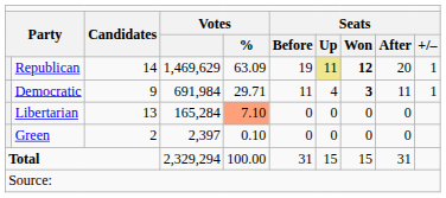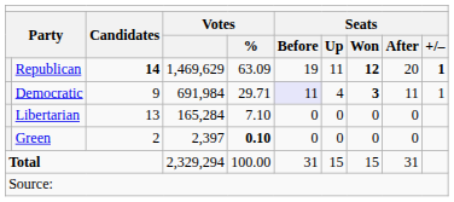Republican | column 3: normal -> bold
Republican | column 7: khaki background -> no background
Republican | column 10: normal -> bold
Democratic | column 6: no background -> lavender background
Libertarian | column 5: lightsalmon background -> no background
Green | column 5: normal -> bold
